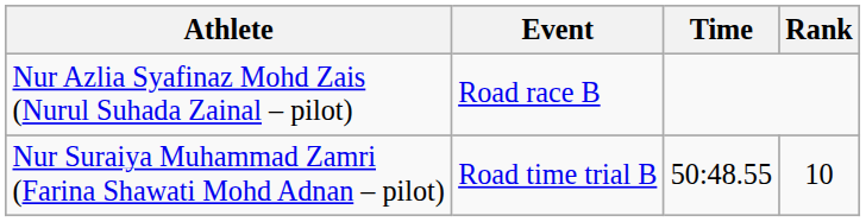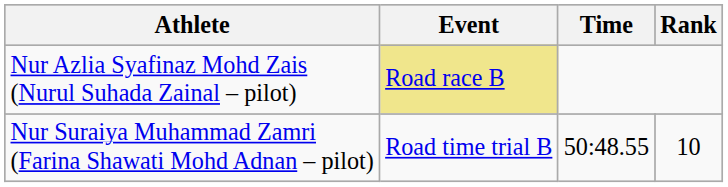Nur Azlia Syafinaz Mohd Zais (Nurul Suhada Zainal – pilot) | Event: no background -> khaki background
